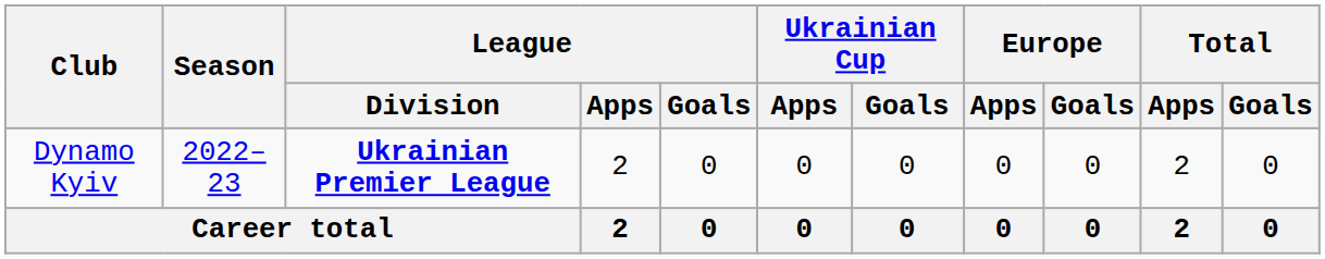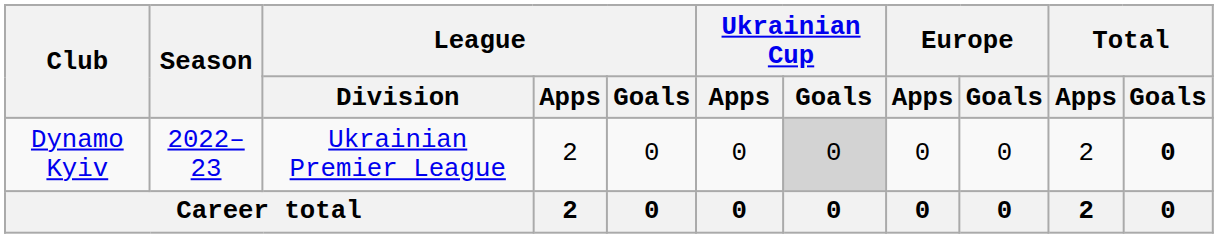Dynamo Kyiv | League / Division: bold -> normal
Dynamo Kyiv | Ukrainian Cup / Goals: no background -> lightgrey background
Dynamo Kyiv | Total / Goals: normal -> bold
